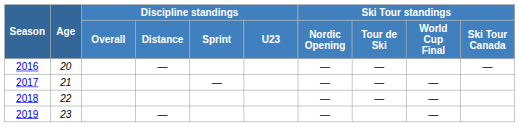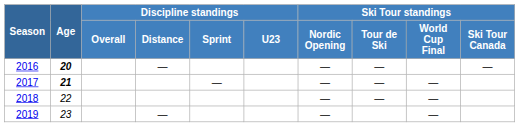2016 | Age: normal -> bold
2017 | Age: normal -> bold
